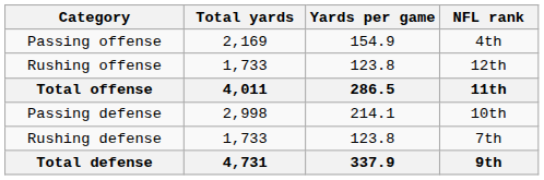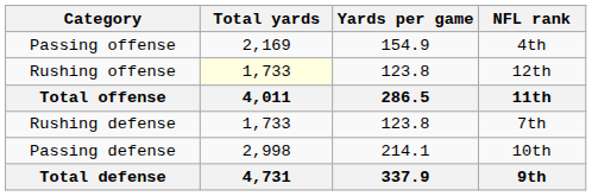Rushing offense | Total yards: no background -> lightyellow background
rows swapped: Passing defense <-> Rushing defense
